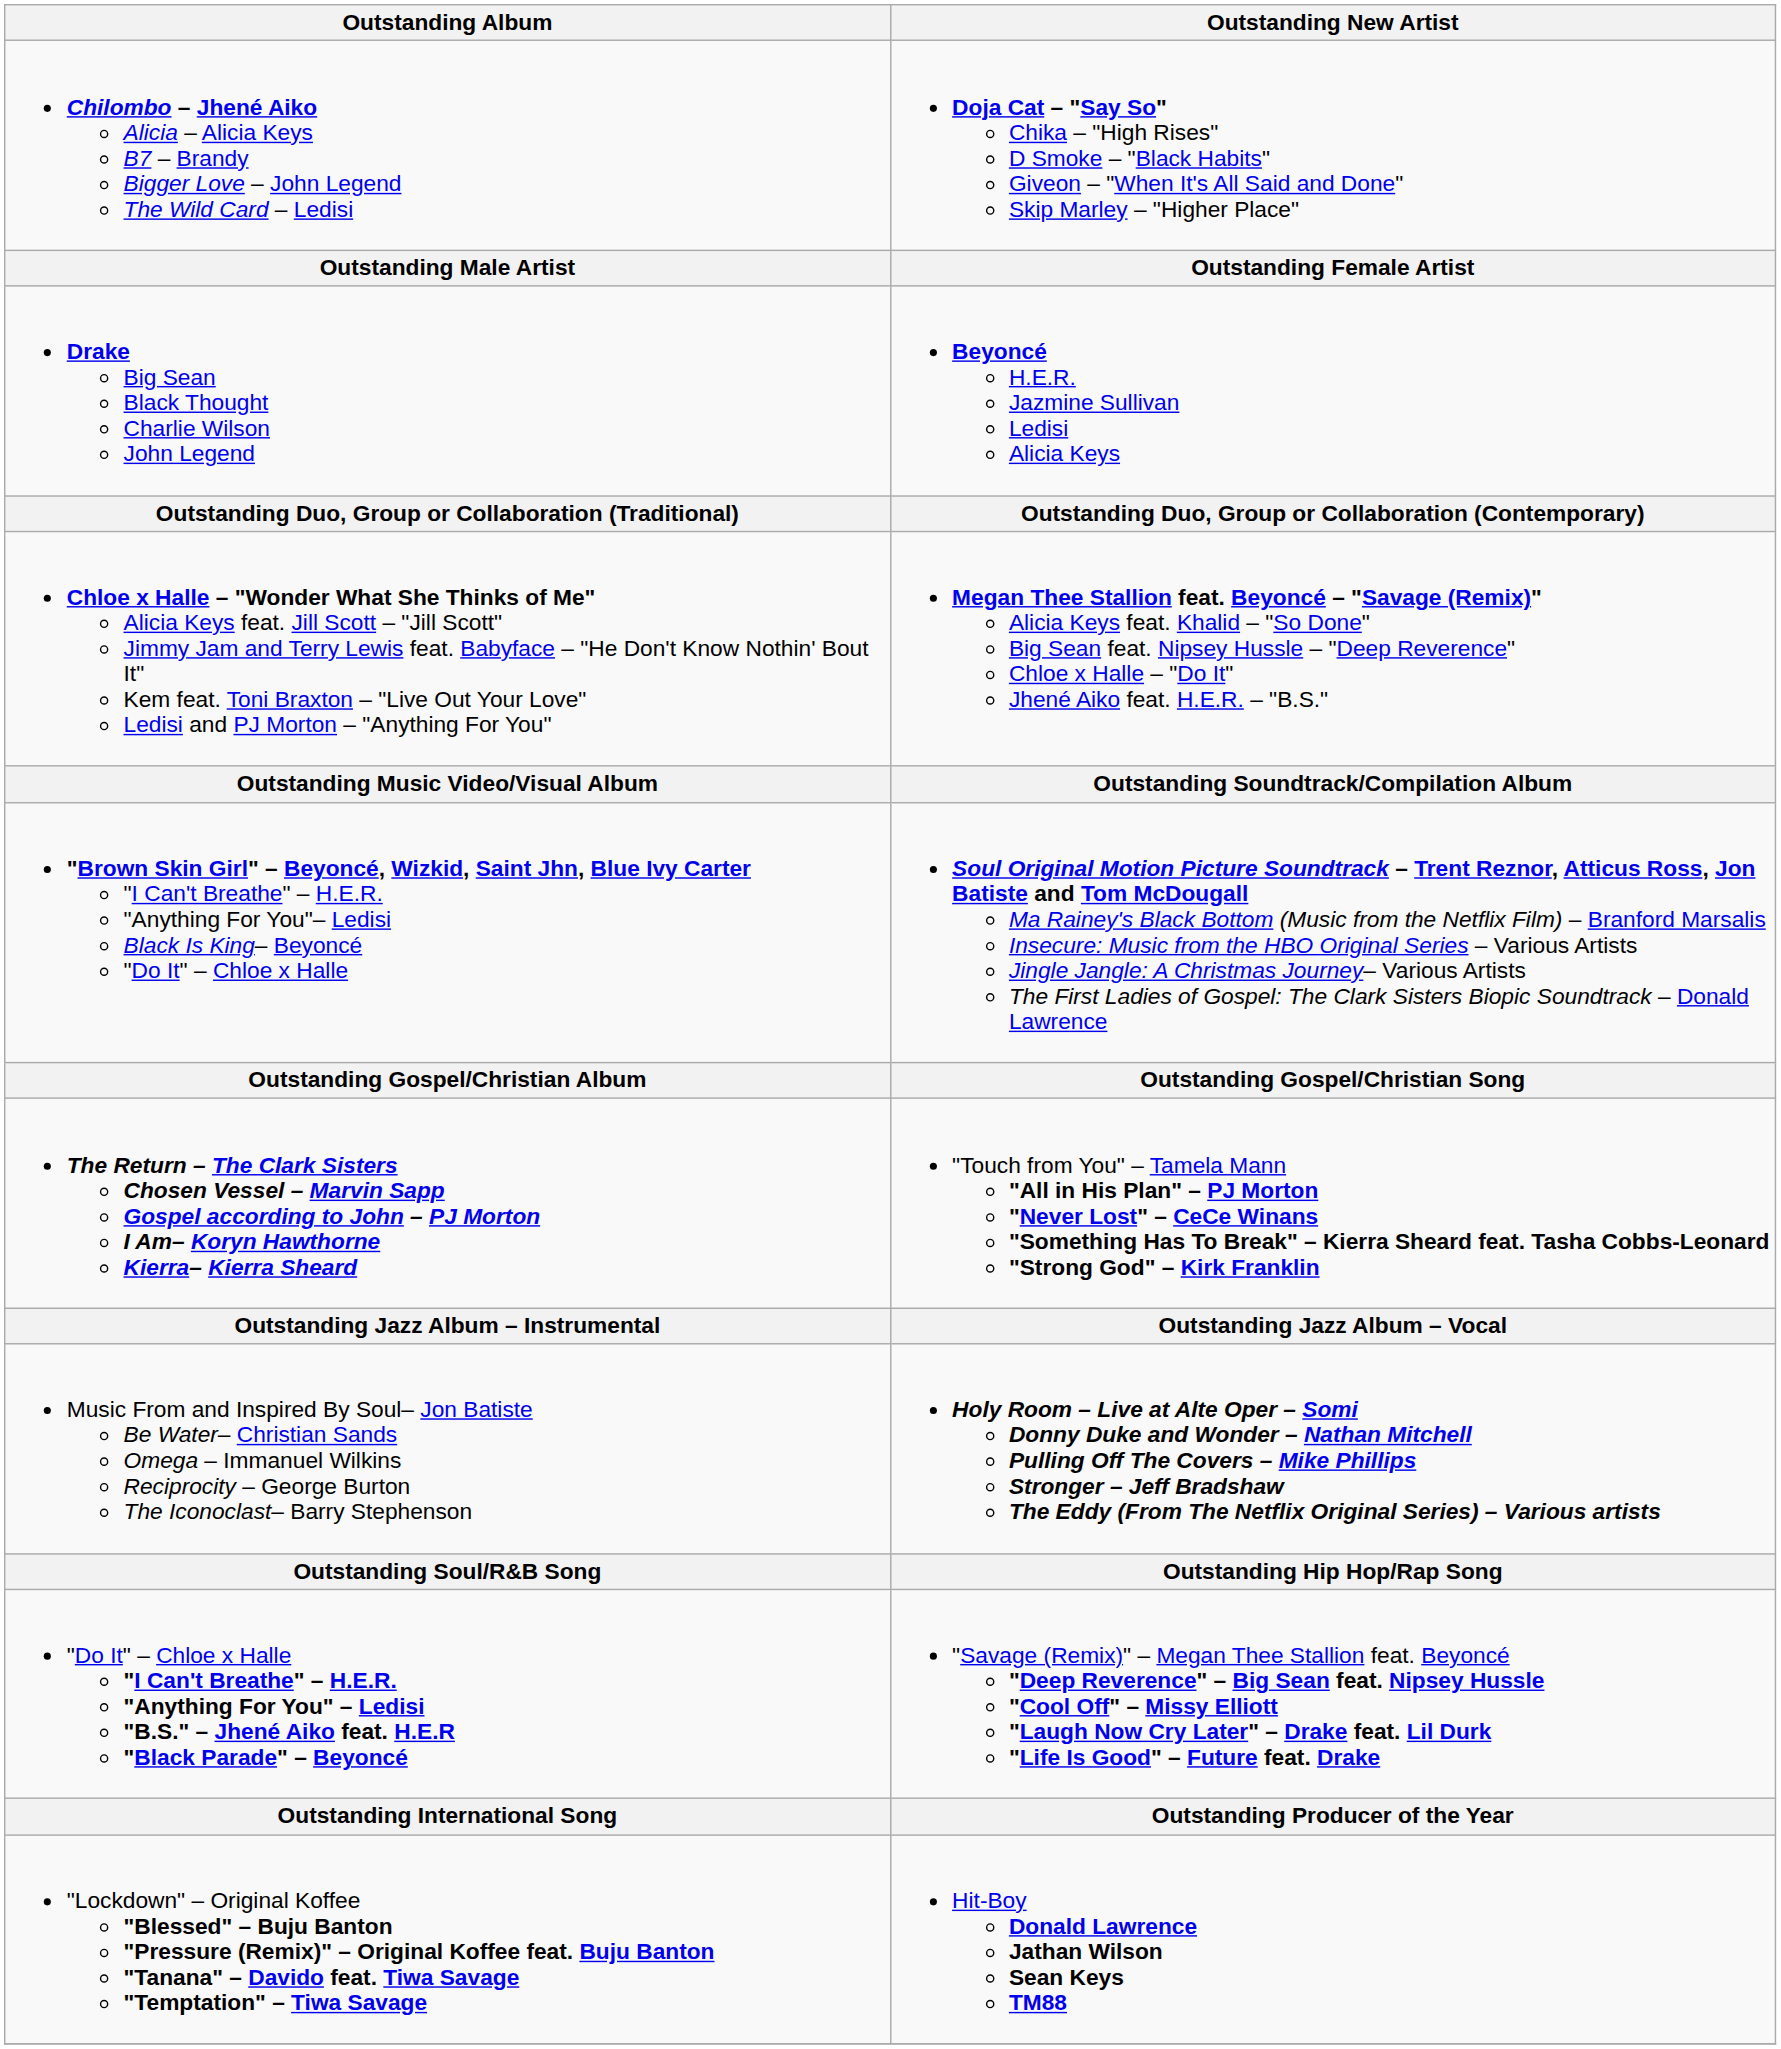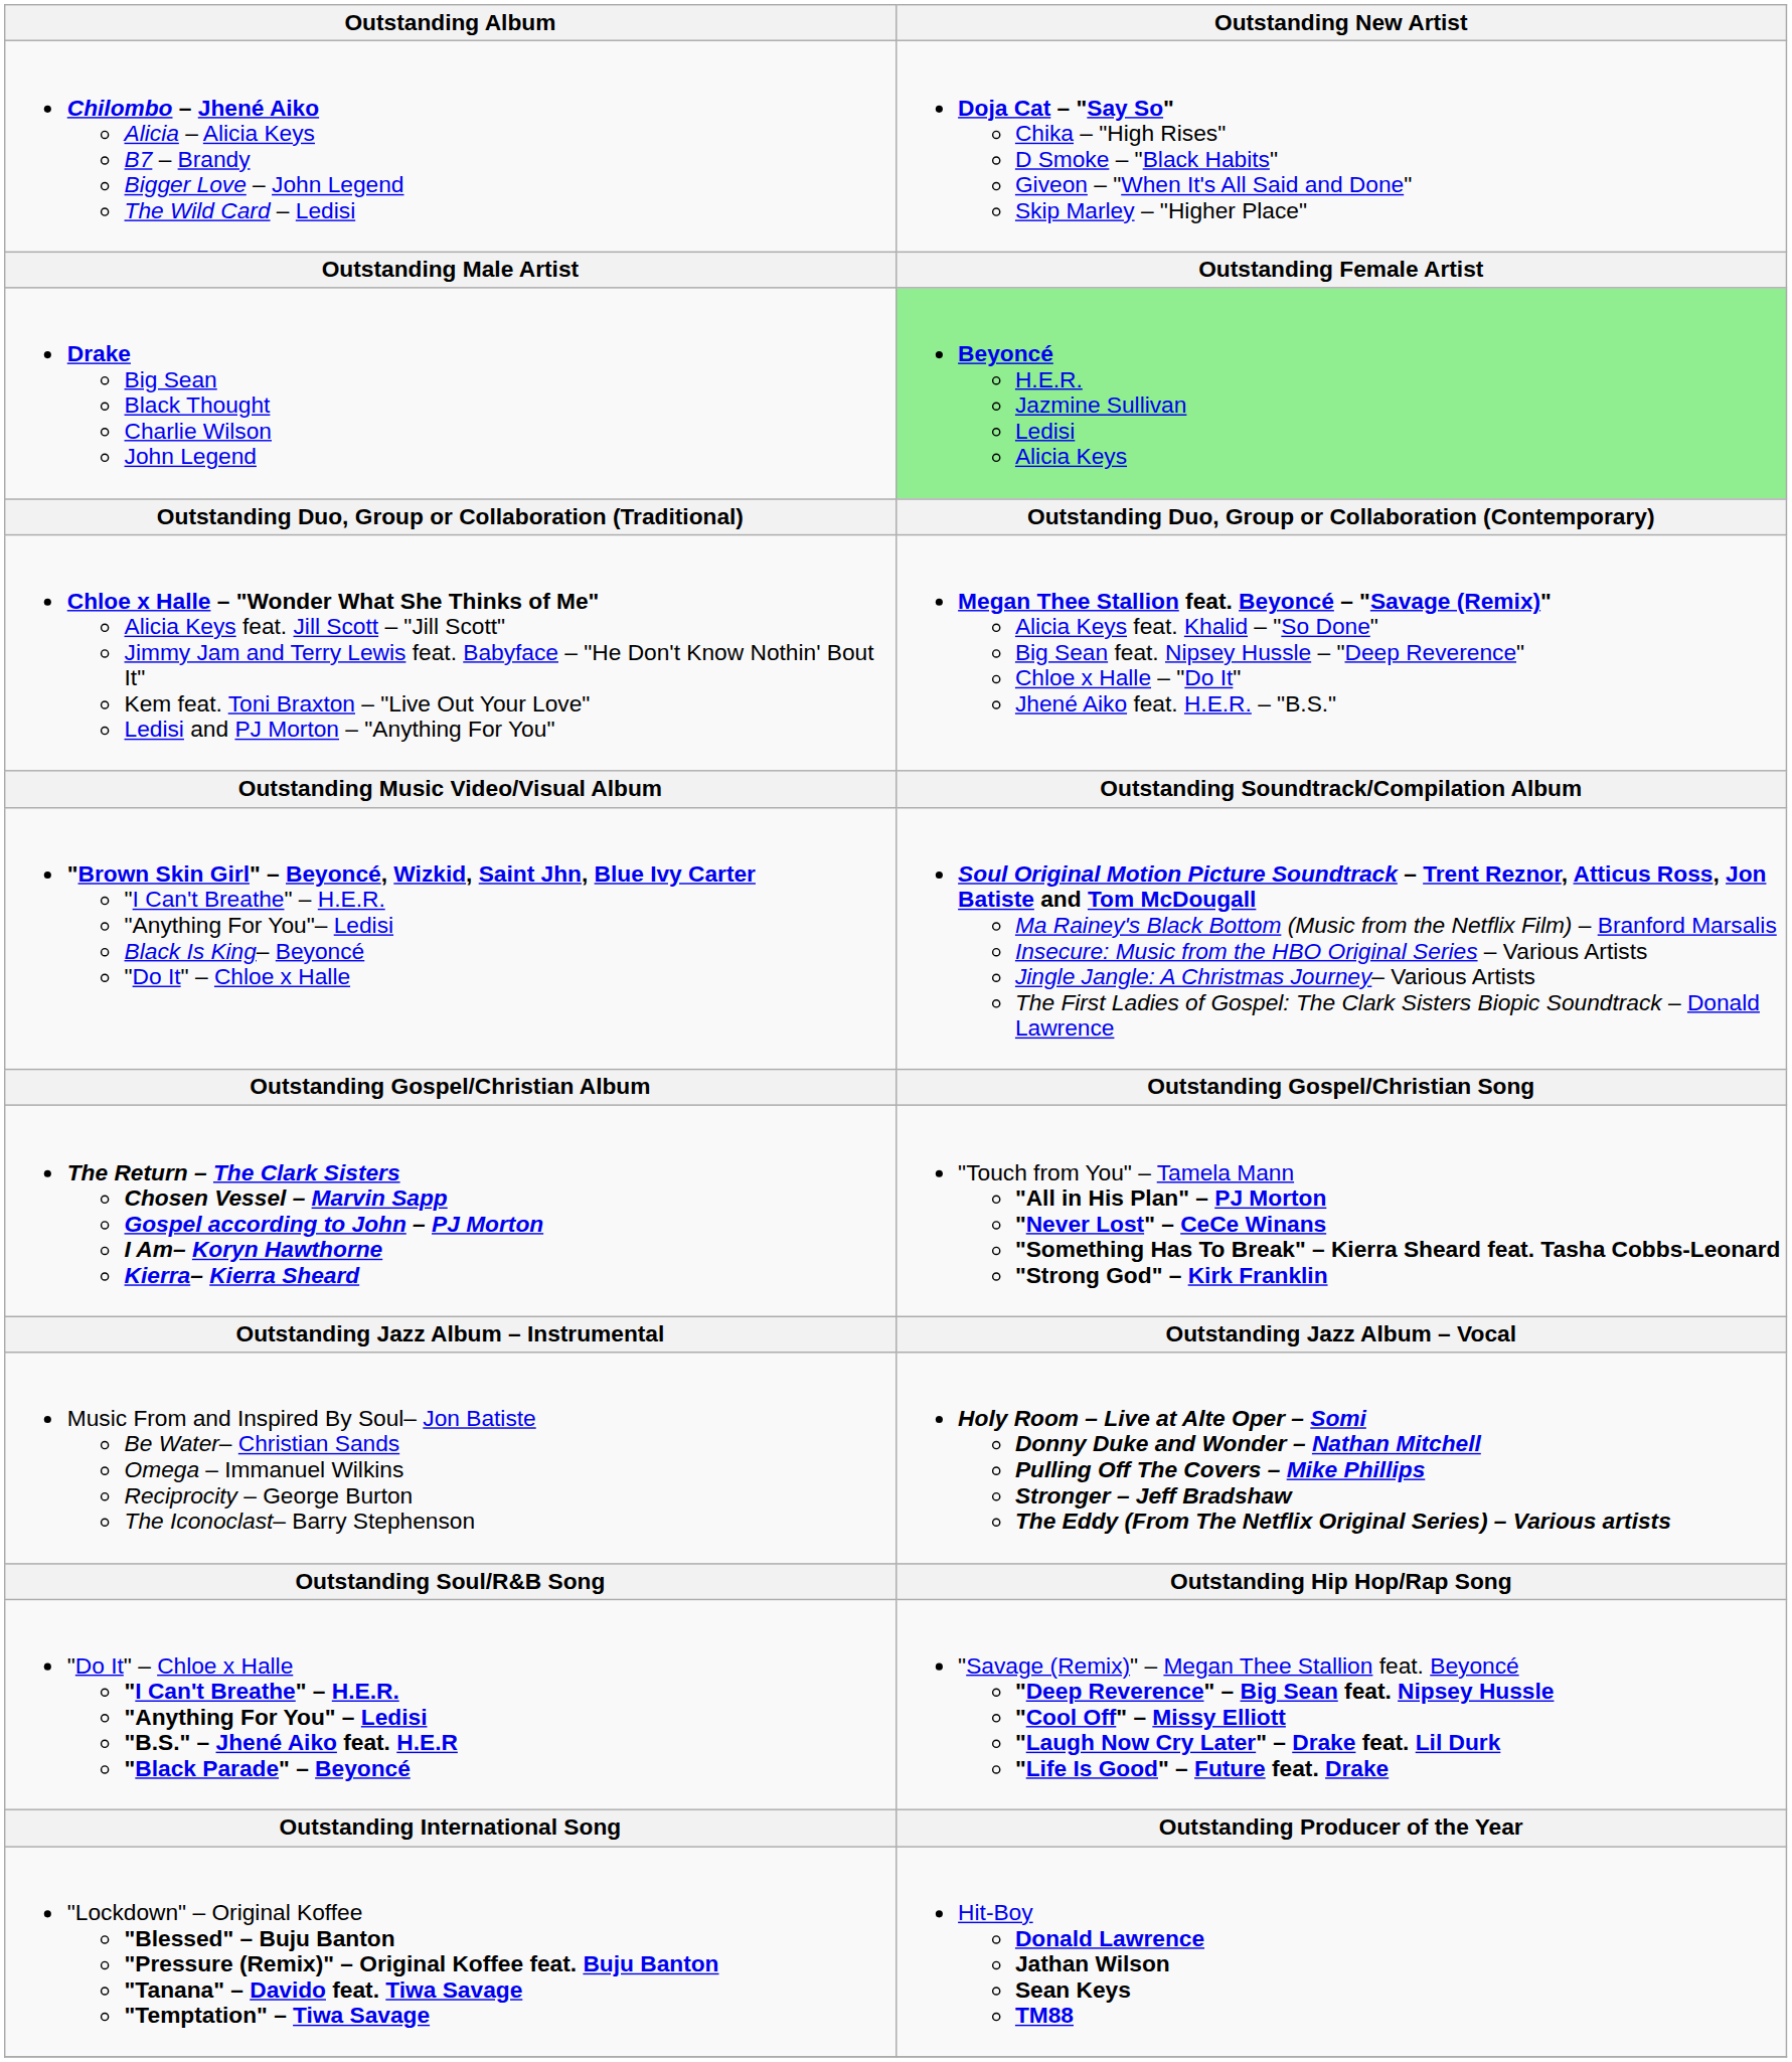Drake Big Sean Black Thought Charlie Wilson John Legend | Outstanding New Artist: no background -> lightgreen background
